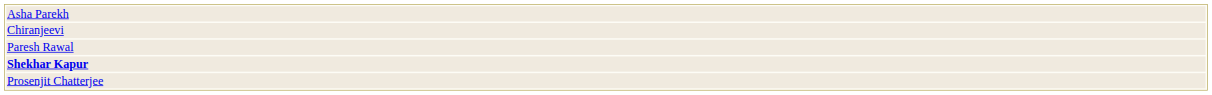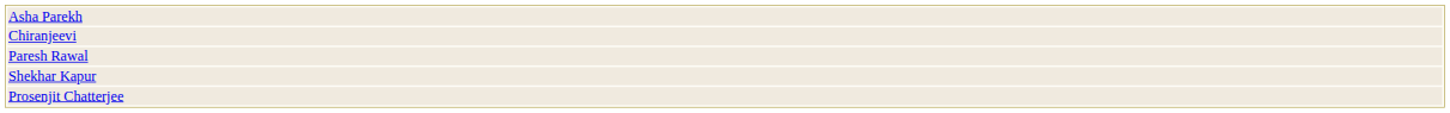row 4 | column 1: bold -> normal
